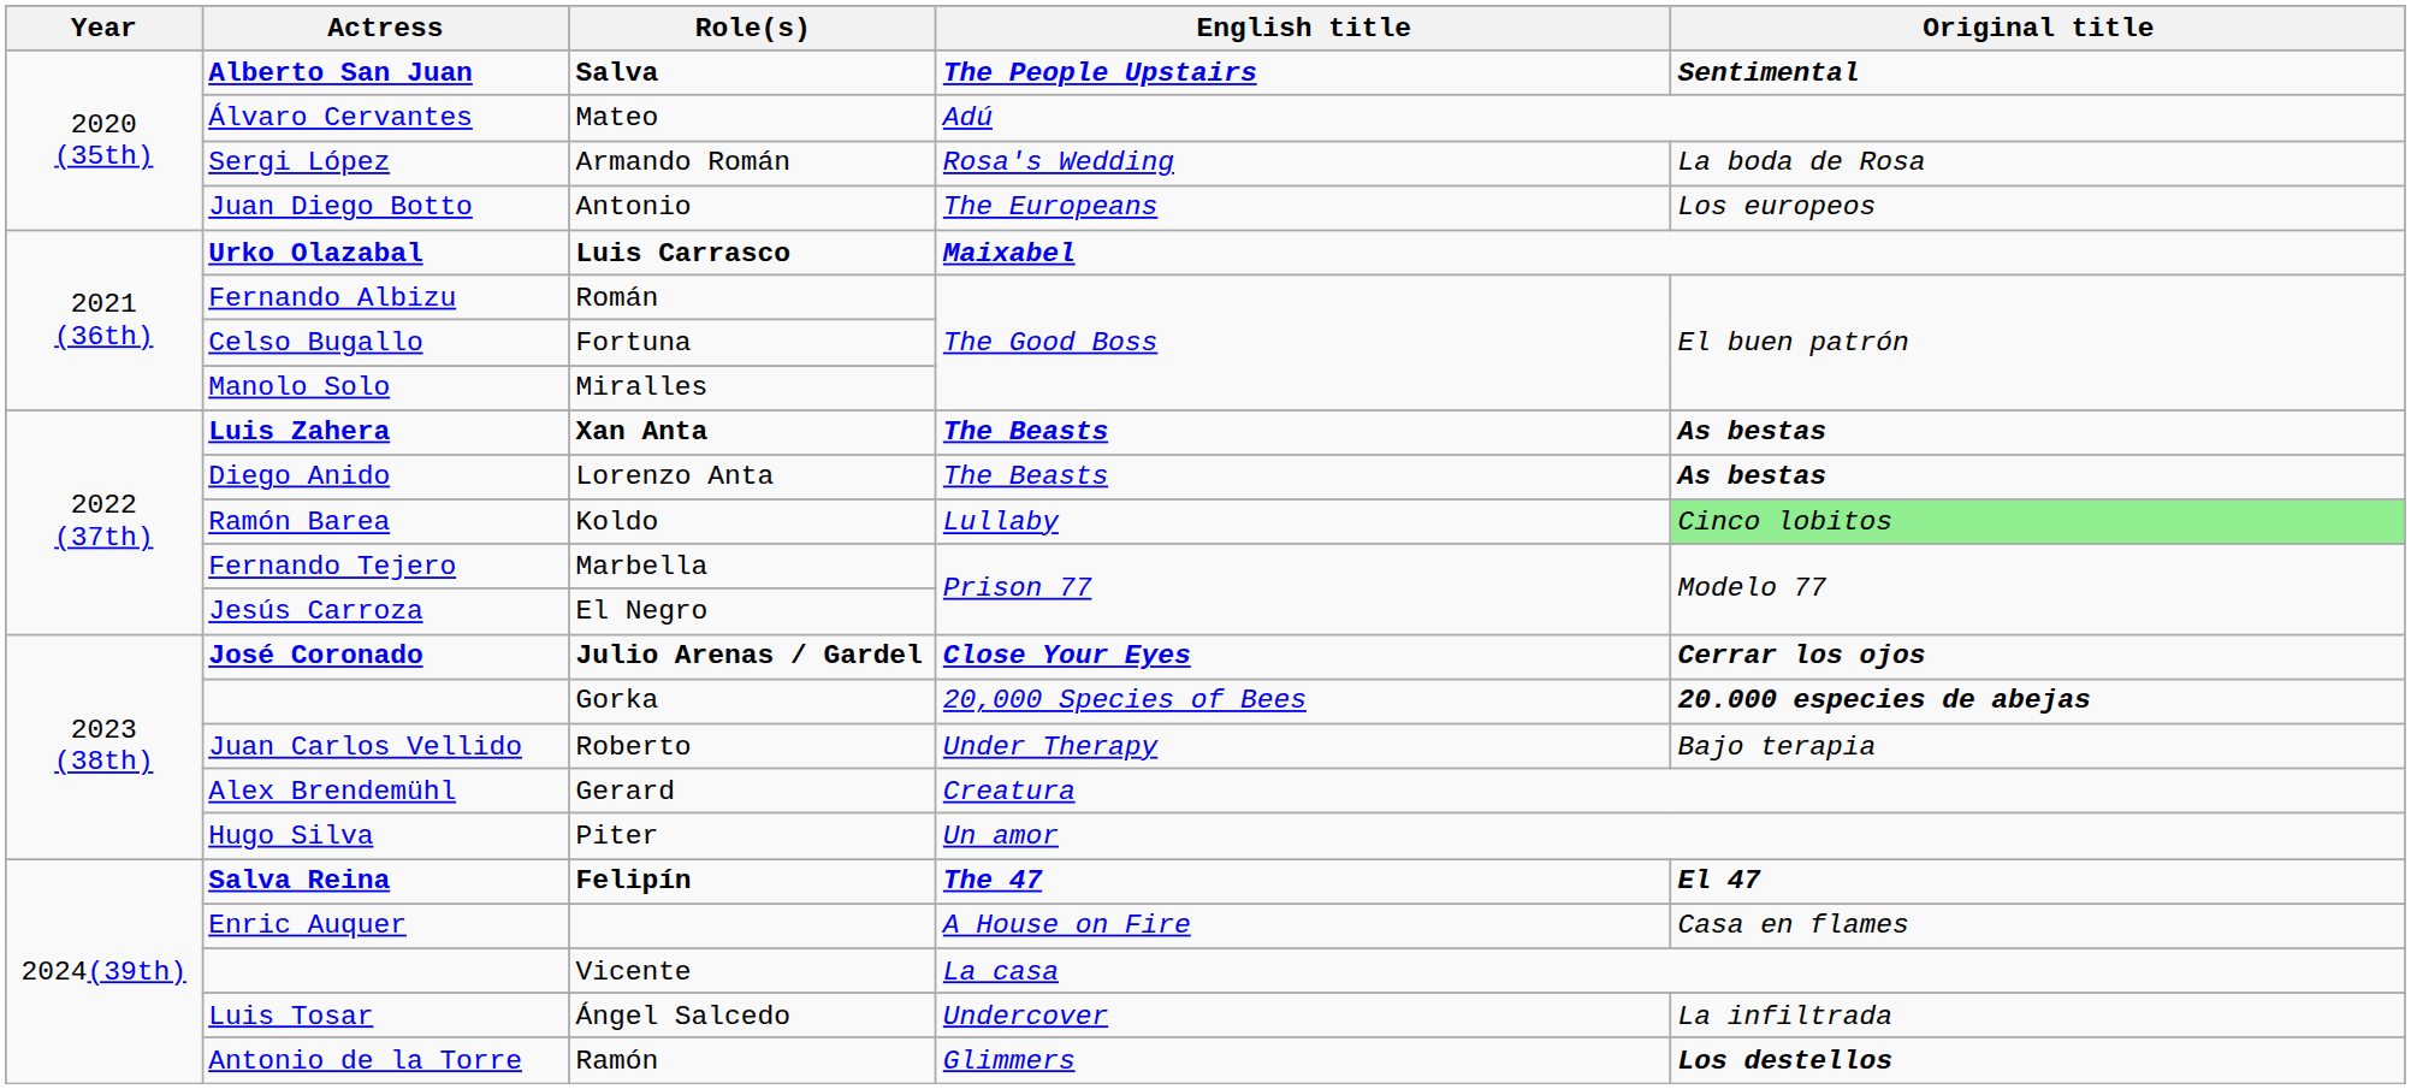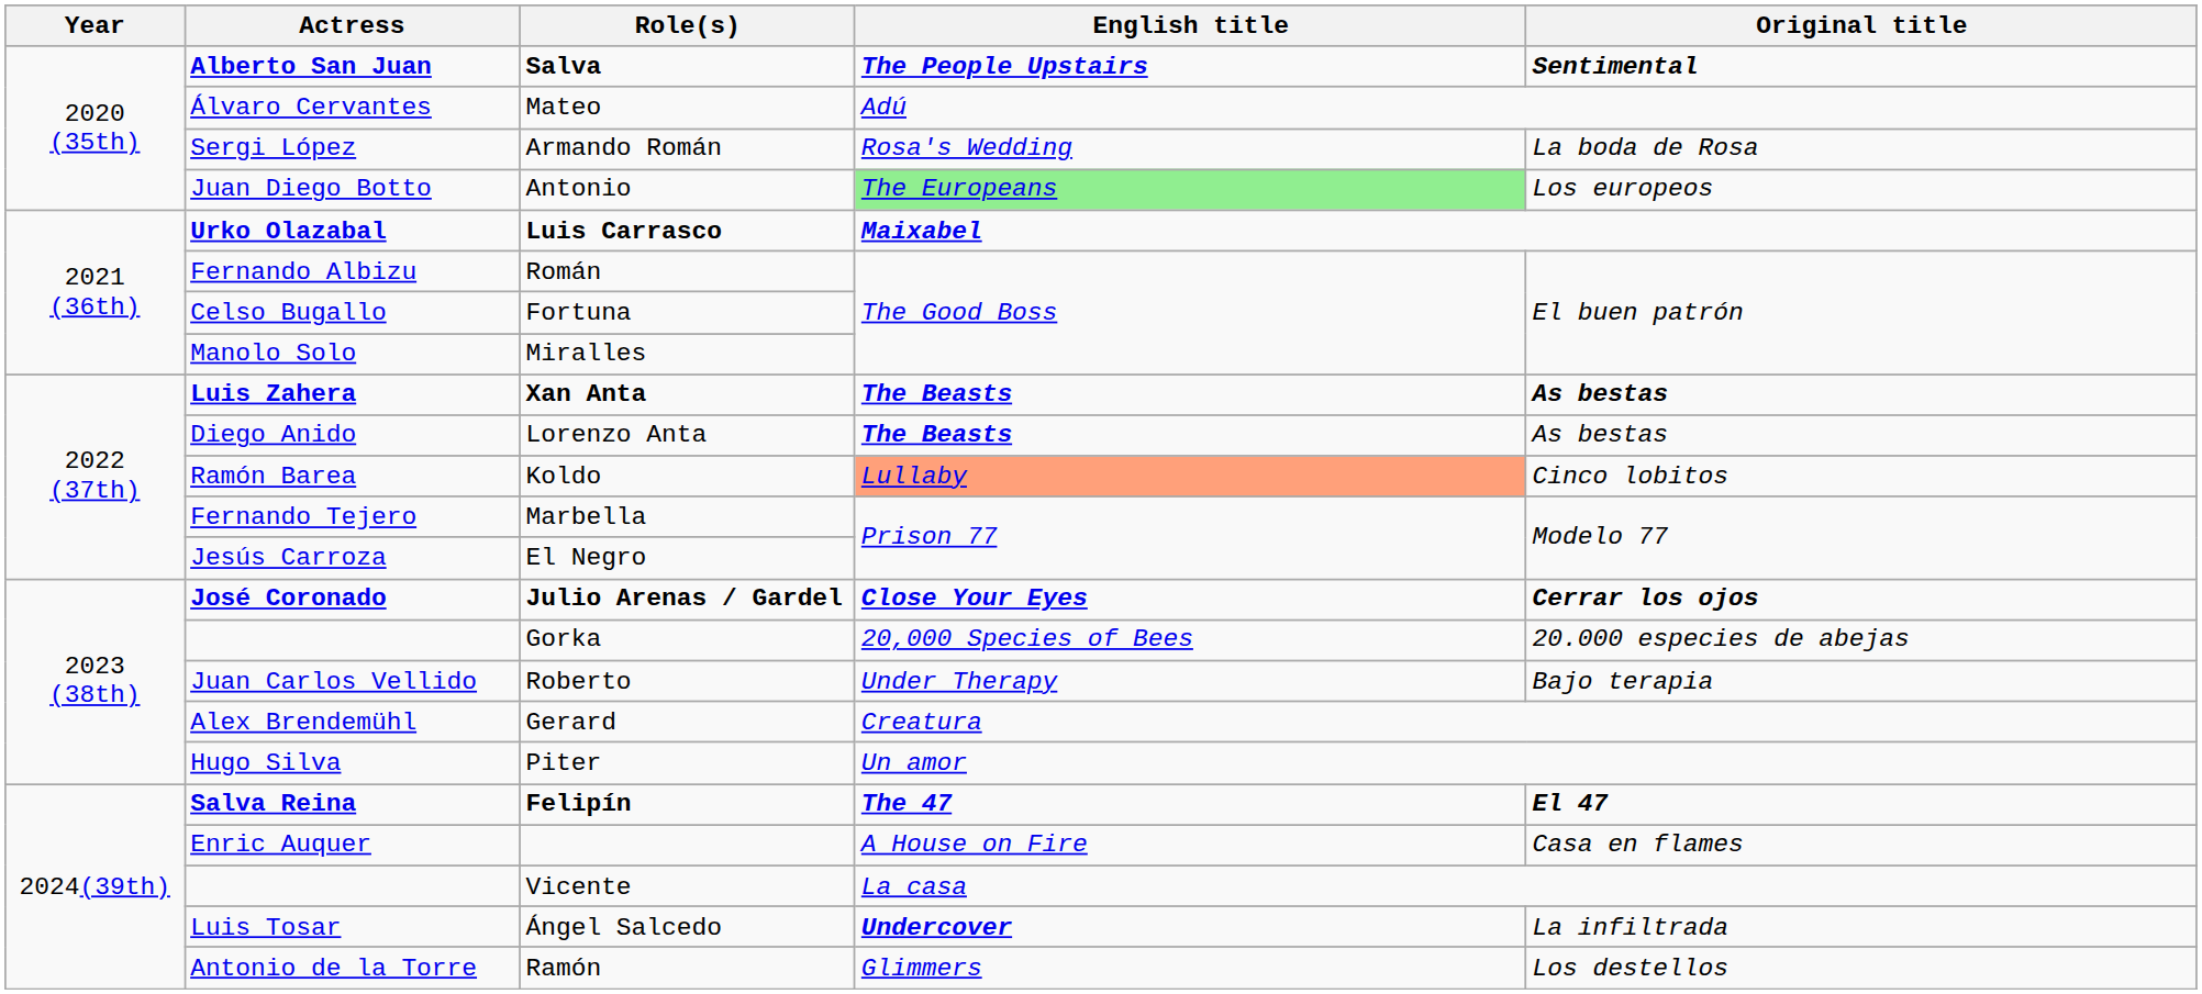Antonio | English title: no background -> lightgreen background
Lorenzo Anta | English title: normal -> bold
Lorenzo Anta | Original title: bold -> normal
Koldo | English title: no background -> lightsalmon background
Koldo | Original title: lightgreen background -> no background
Gorka | Original title: bold -> normal
Ángel Salcedo | English title: normal -> bold
Ramón | Original title: bold -> normal
